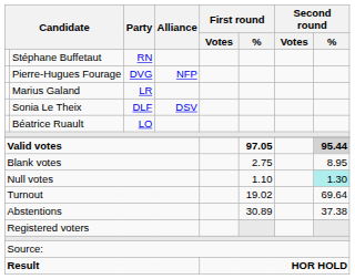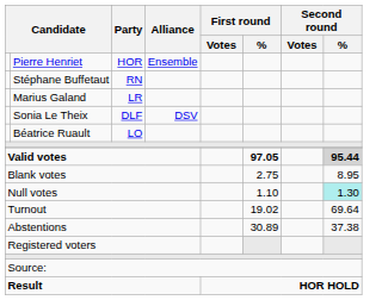+ row: Pierre Henriet | HOR | Ensemble
- row: Pierre-Hugues Fourage | DVG | NFP
